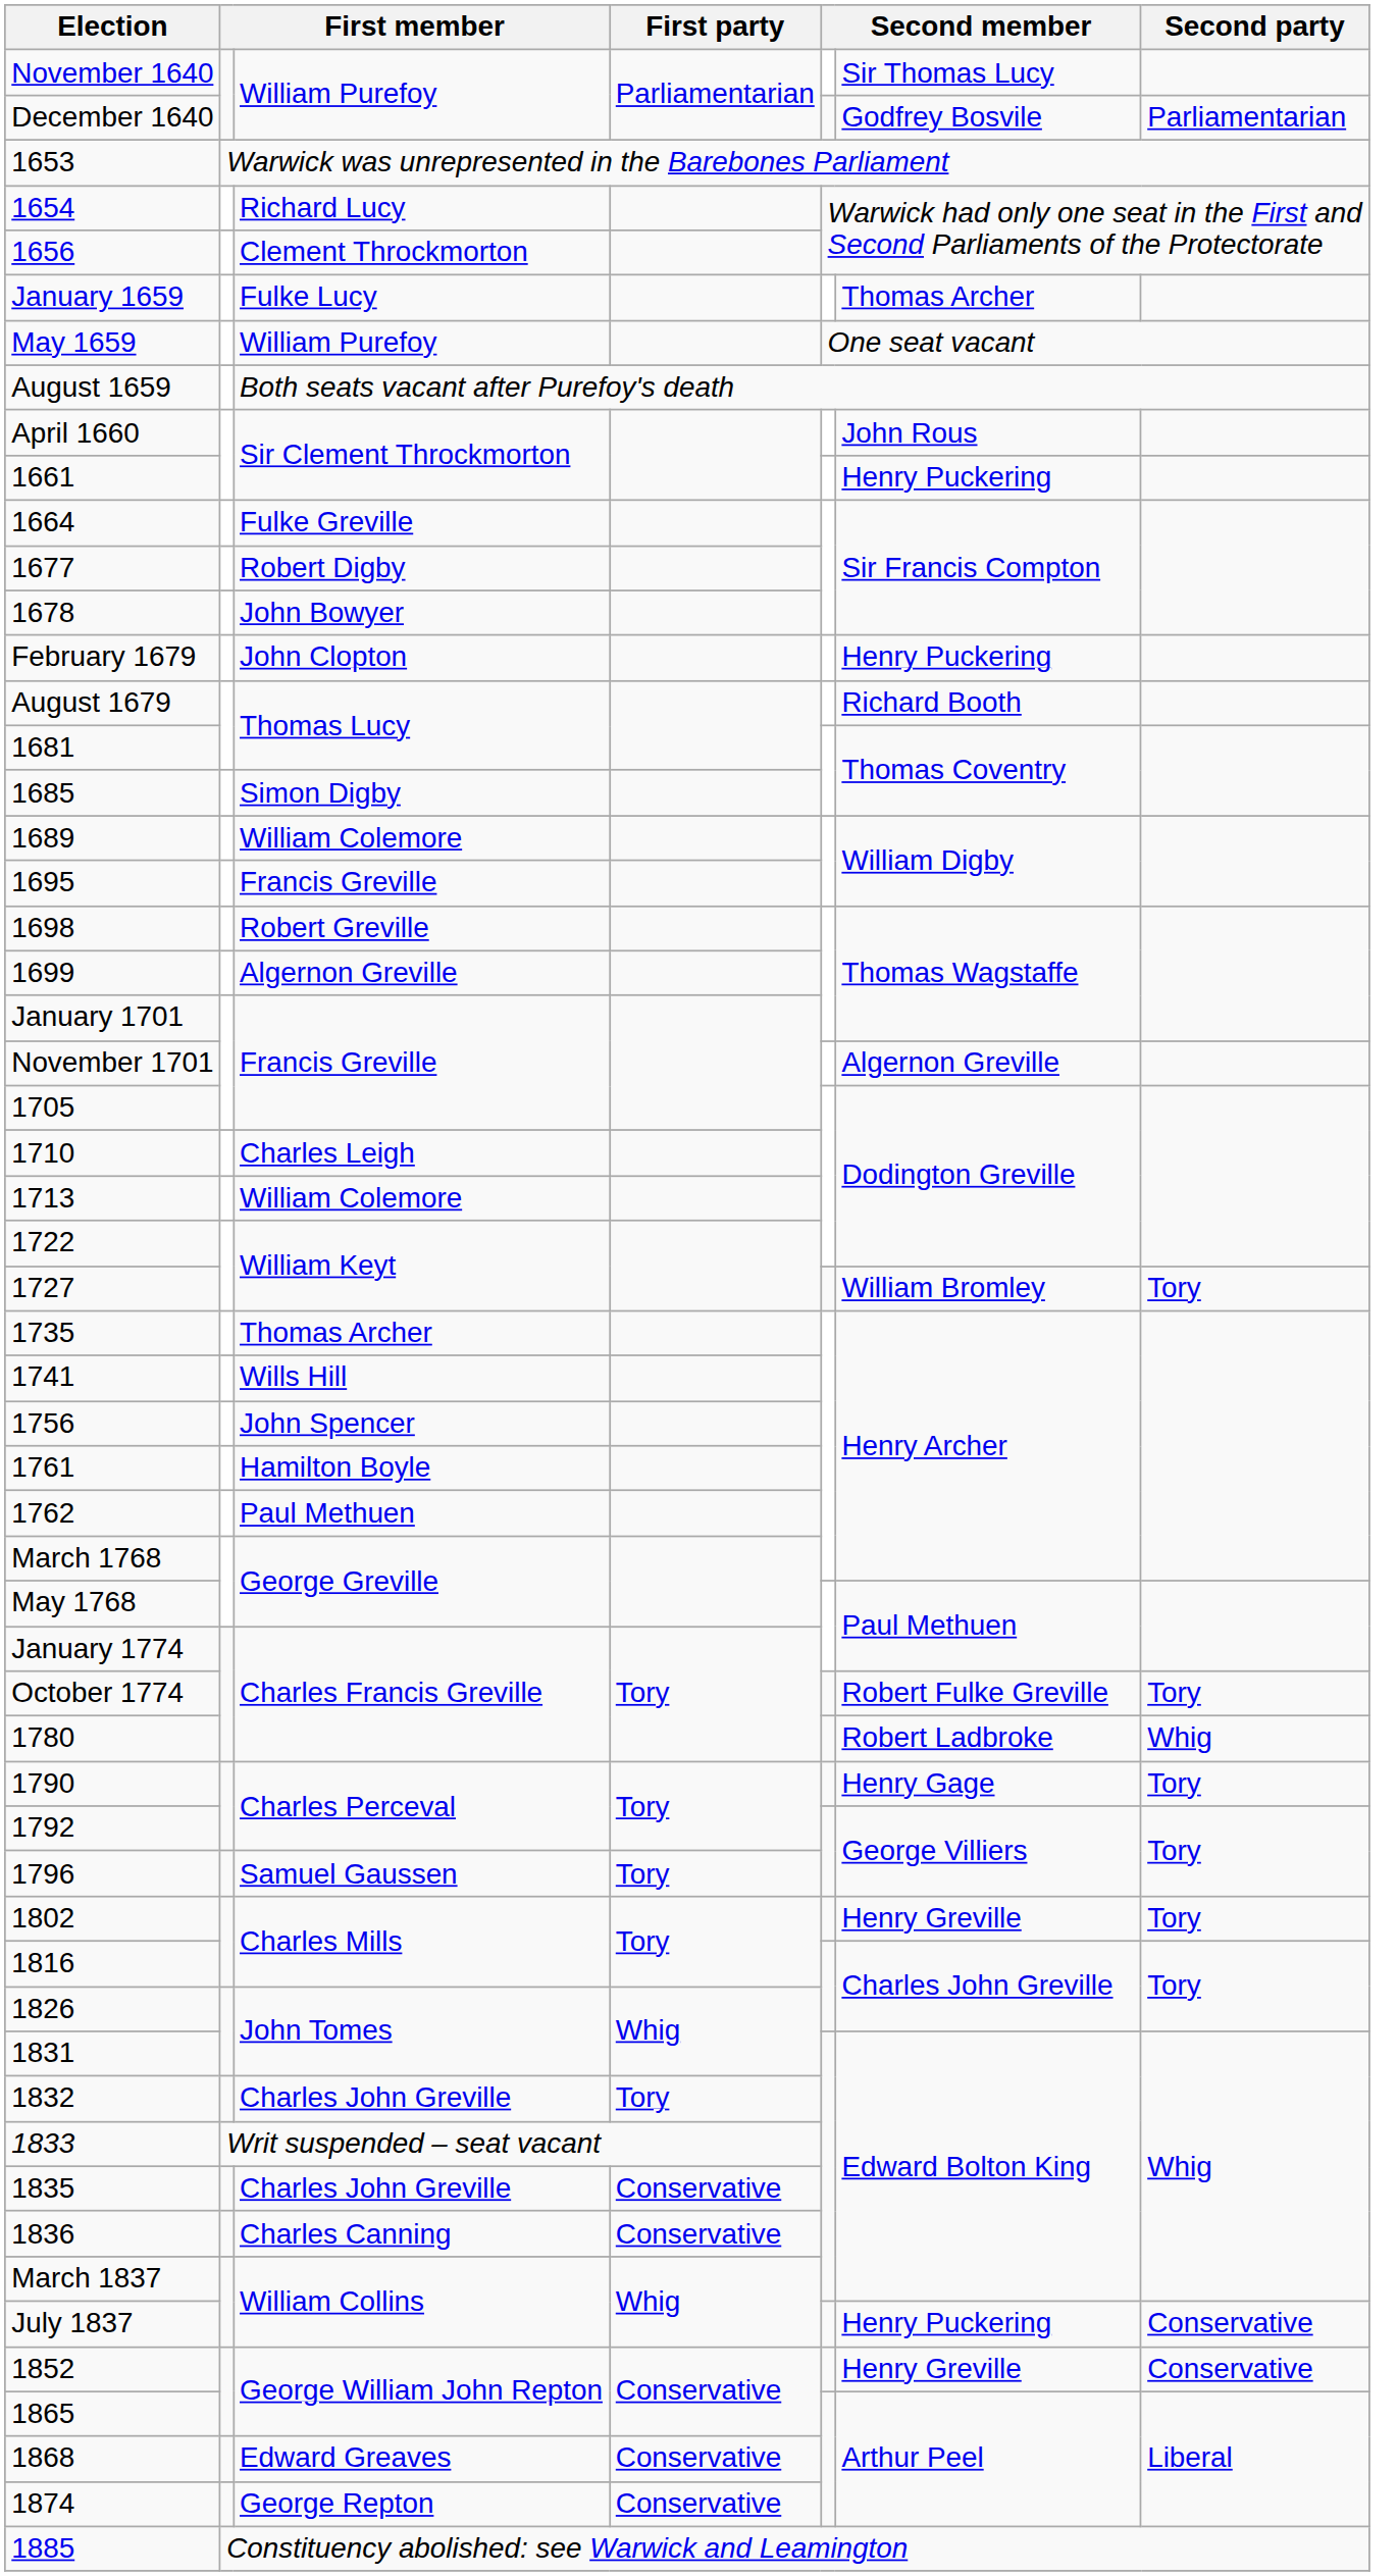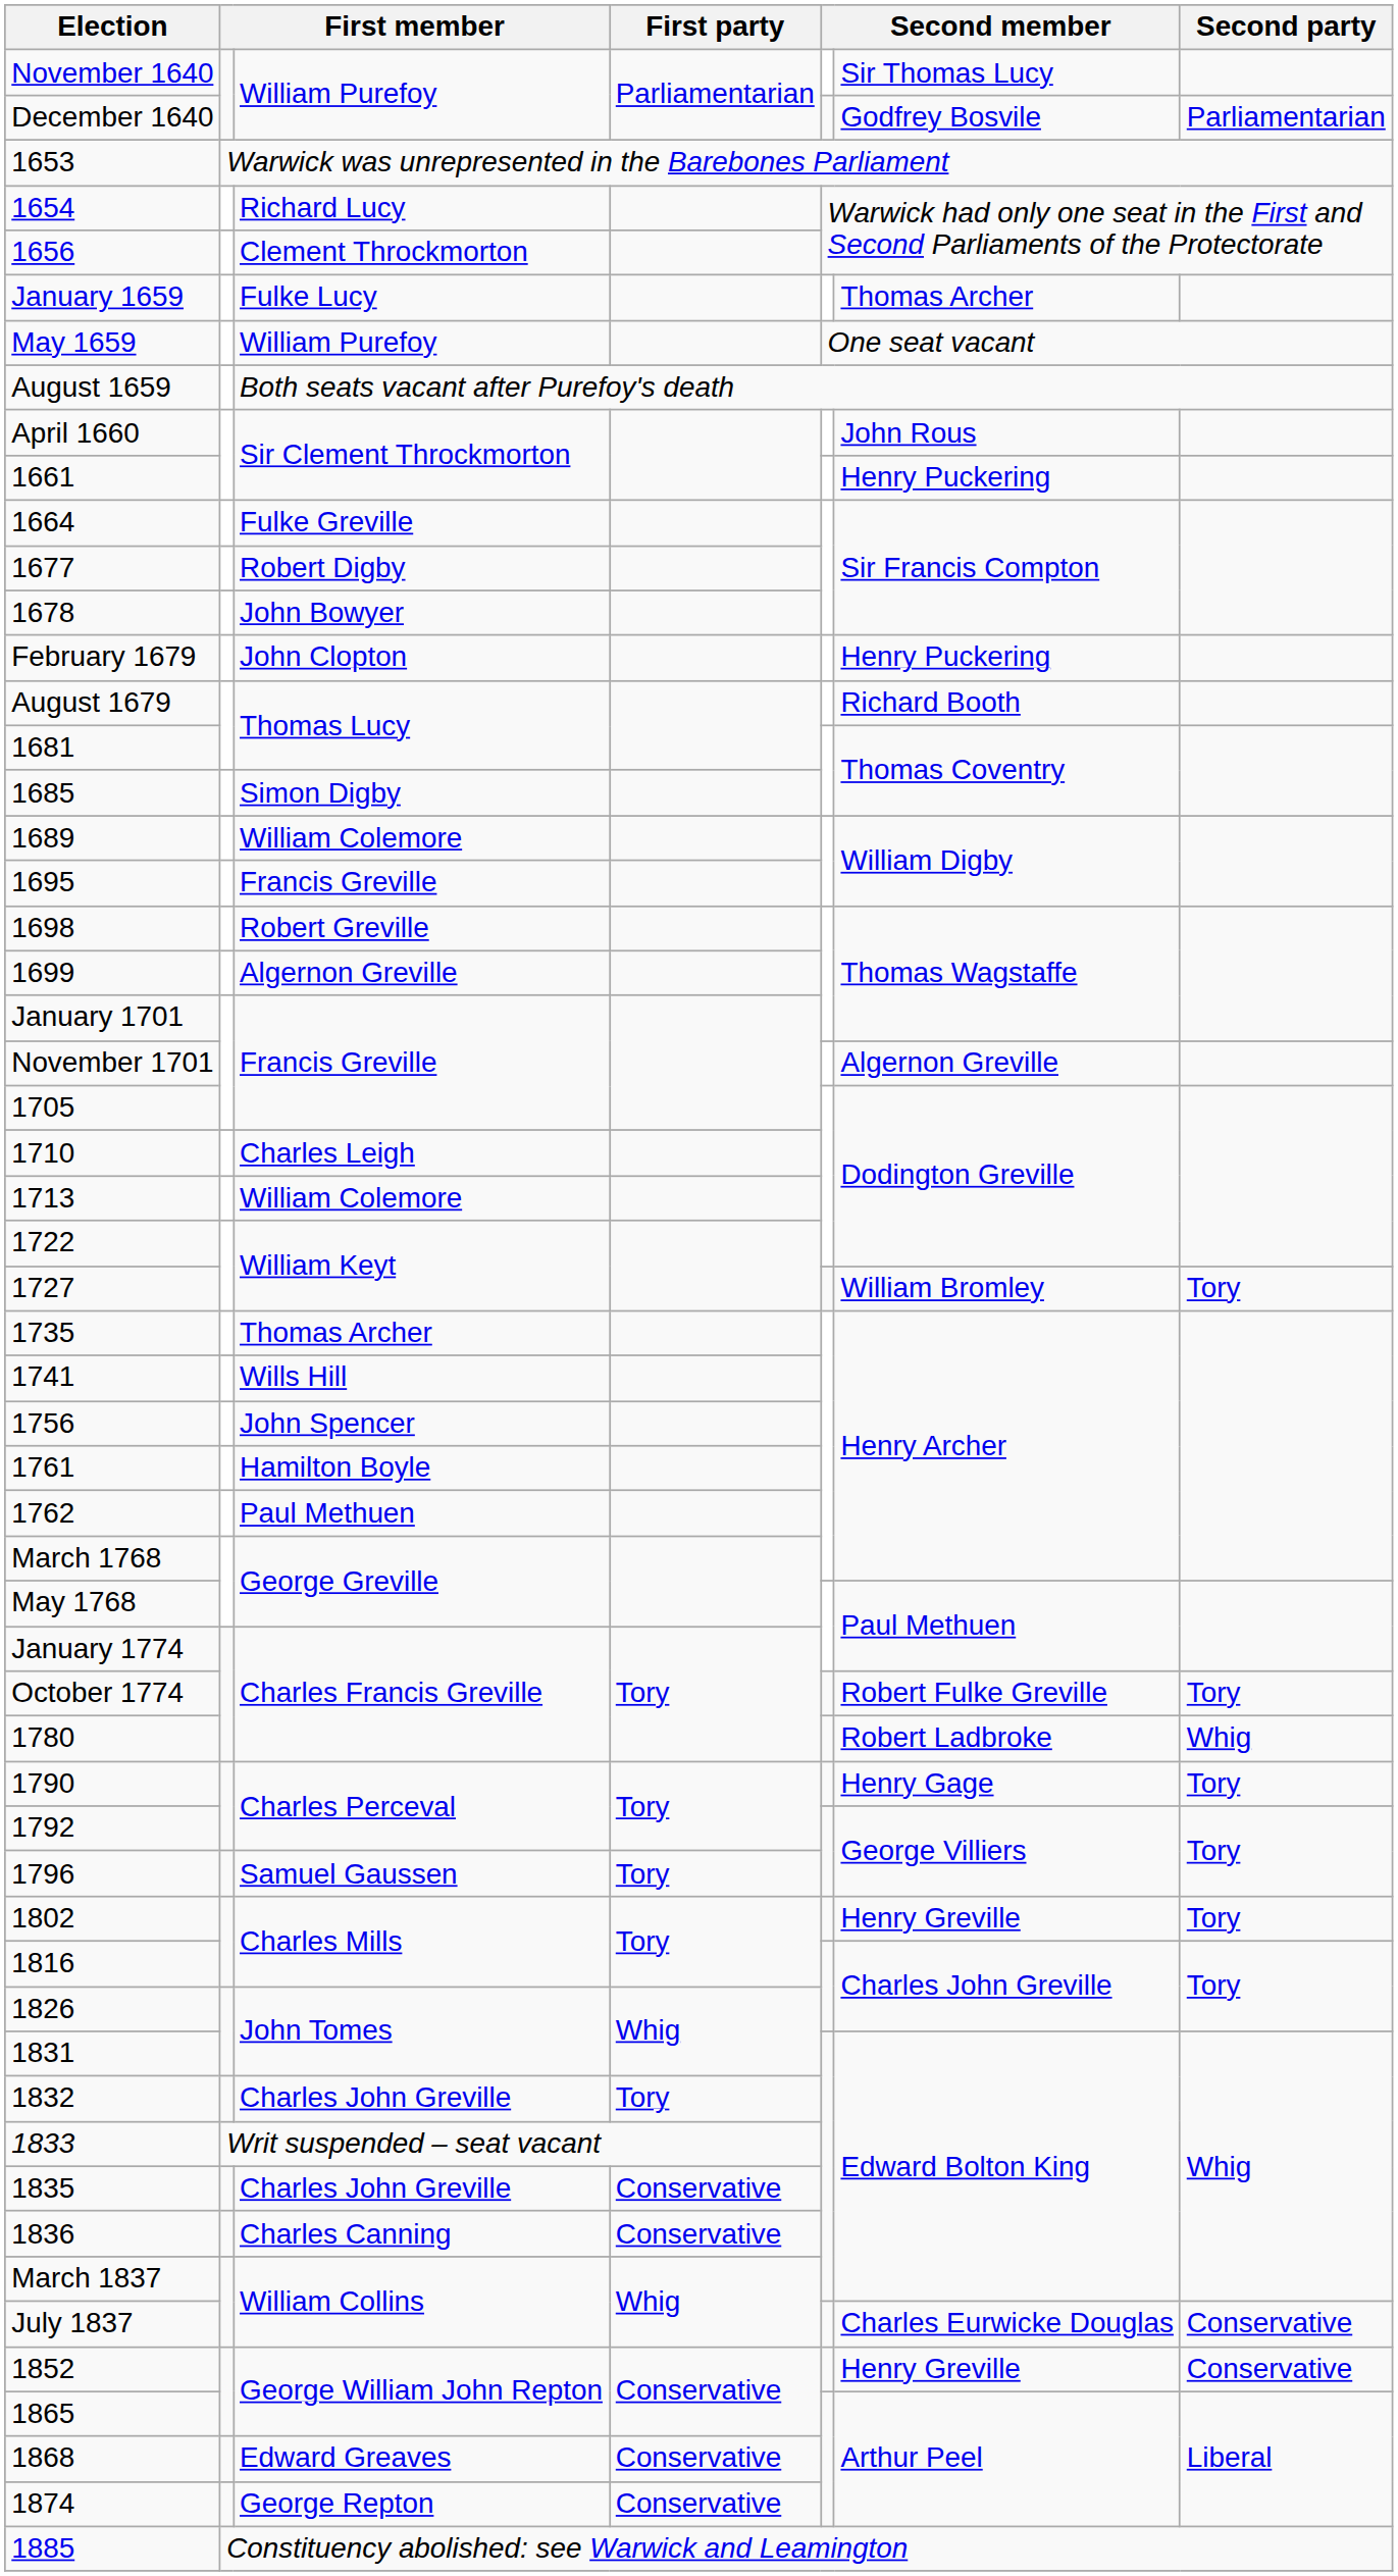July 1837 | column 6: Henry Puckering -> Charles Eurwicke Douglas
